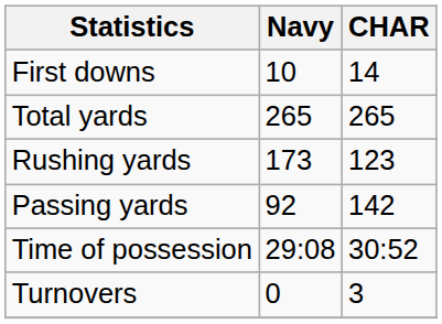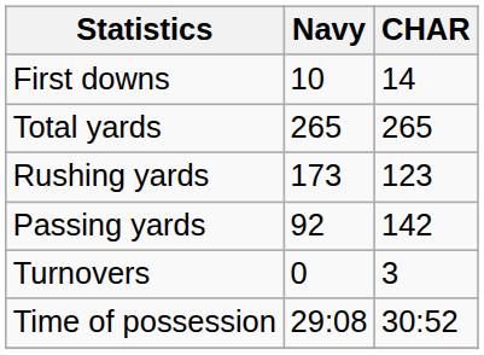rows swapped: Turnovers <-> Time of possession
